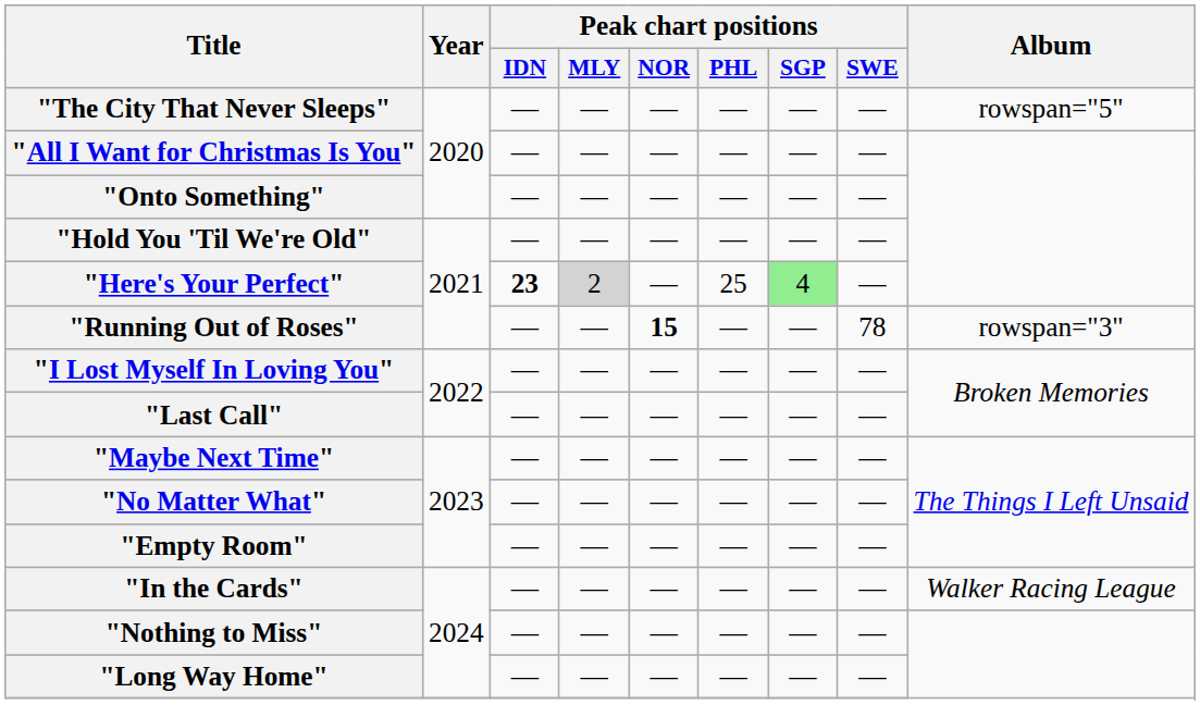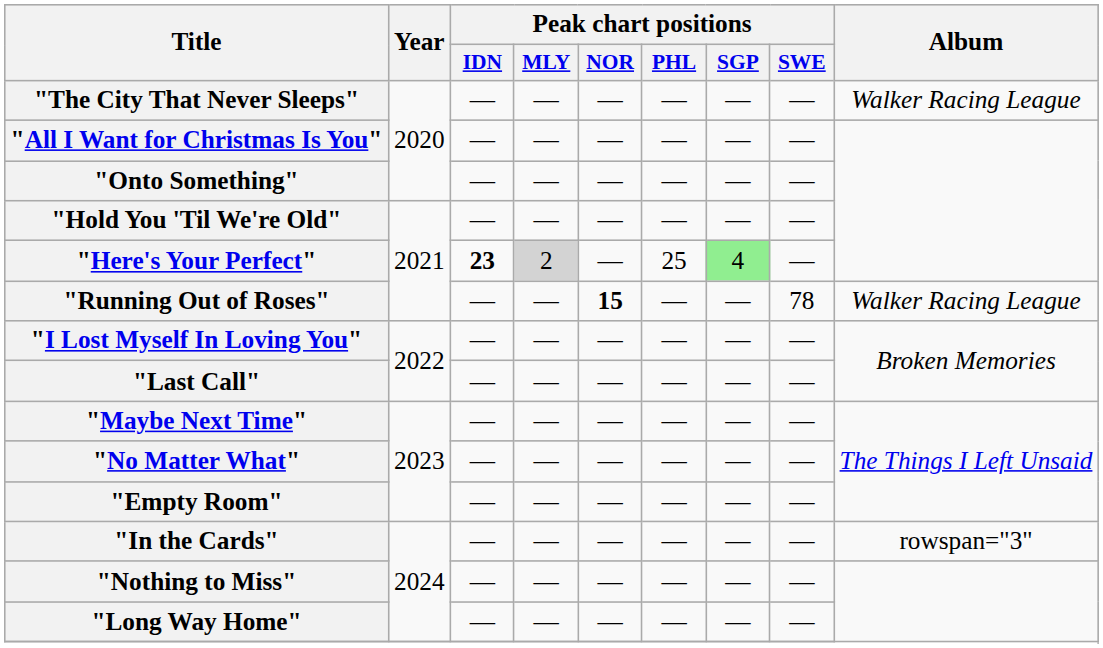"The City That Never Sleeps" | Album: rowspan="5" -> Walker Racing League
"Running Out of Roses" | Album: rowspan="3" -> Walker Racing League
"In the Cards" | Album: Walker Racing League -> rowspan="3"
